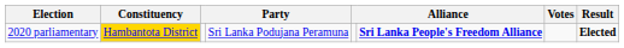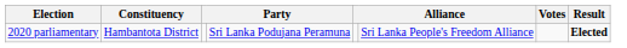2020 parliamentary | Constituency: gold background -> no background
2020 parliamentary | column 6: bold -> normal
